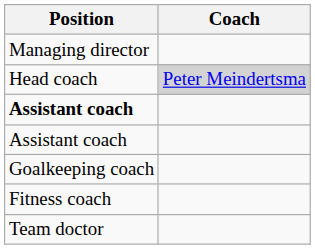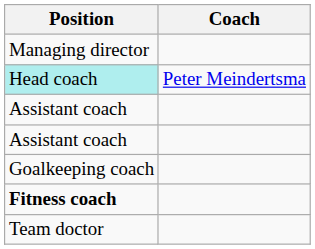row 3 | Position: no background -> paleturquoise background
row 3 | Coach: lightgrey background -> no background
row 4 | Position: bold -> normal
row 7 | Position: normal -> bold
